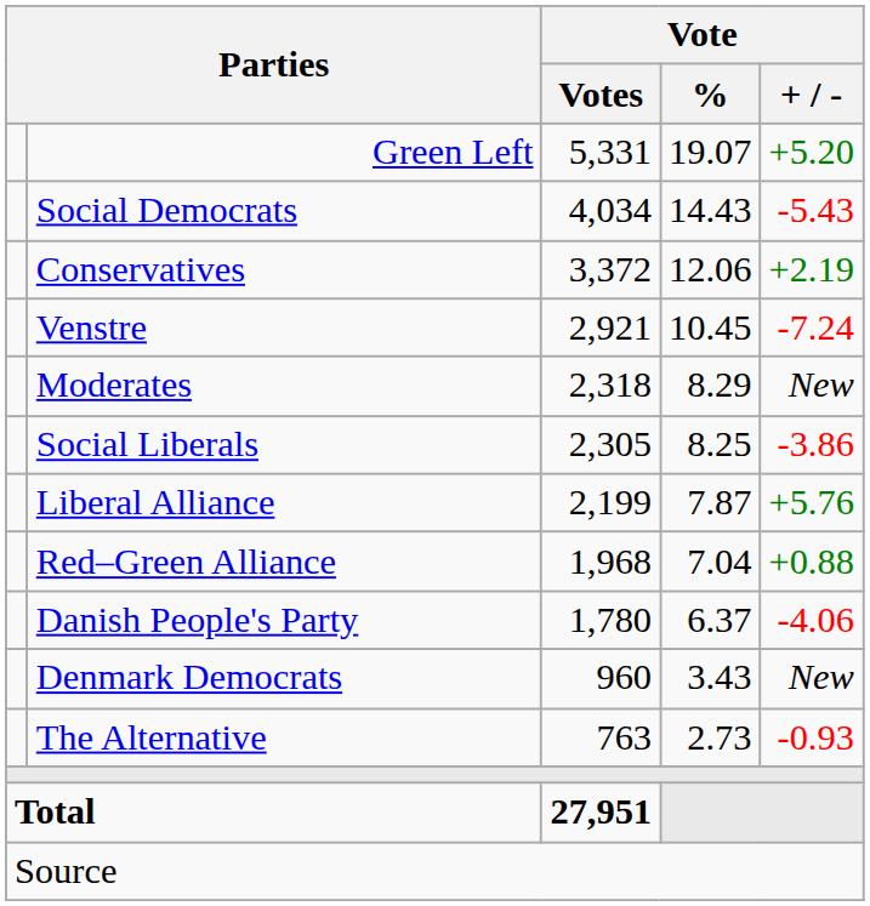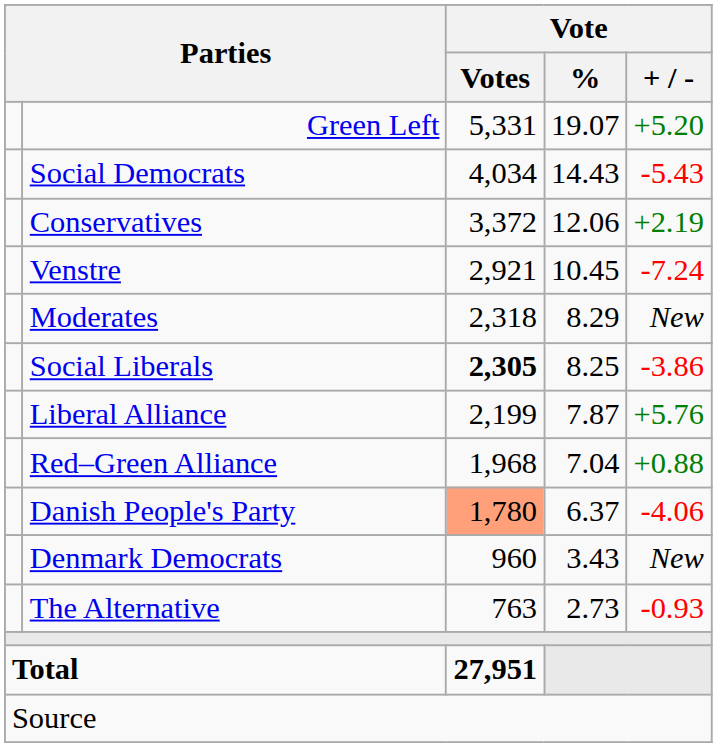Social Liberals | Vote / Votes: normal -> bold
Danish People's Party | Vote / Votes: no background -> lightsalmon background
